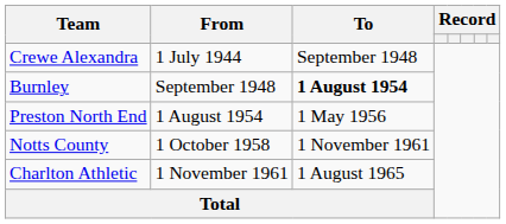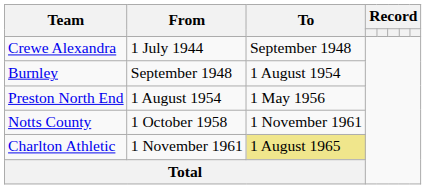Burnley | To: bold -> normal
Charlton Athletic | To: no background -> khaki background
